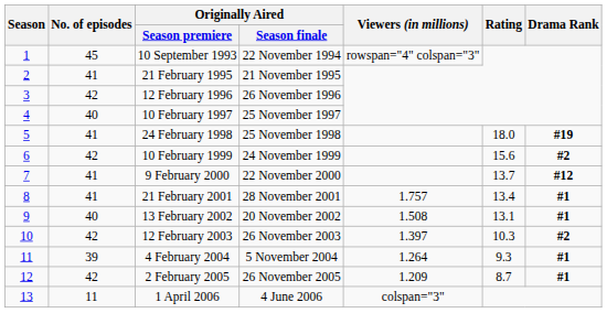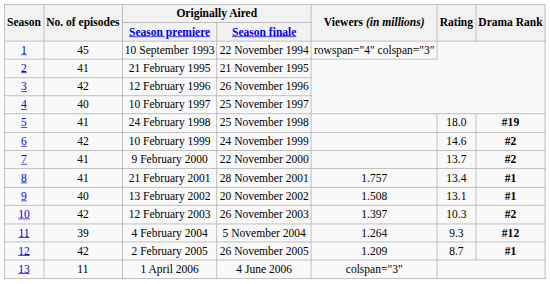10 February 1999 | Rating: 15.6 -> 14.6
9 February 2000 | Drama Rank: #12 -> #2
4 February 2004 | Drama Rank: #1 -> #12
